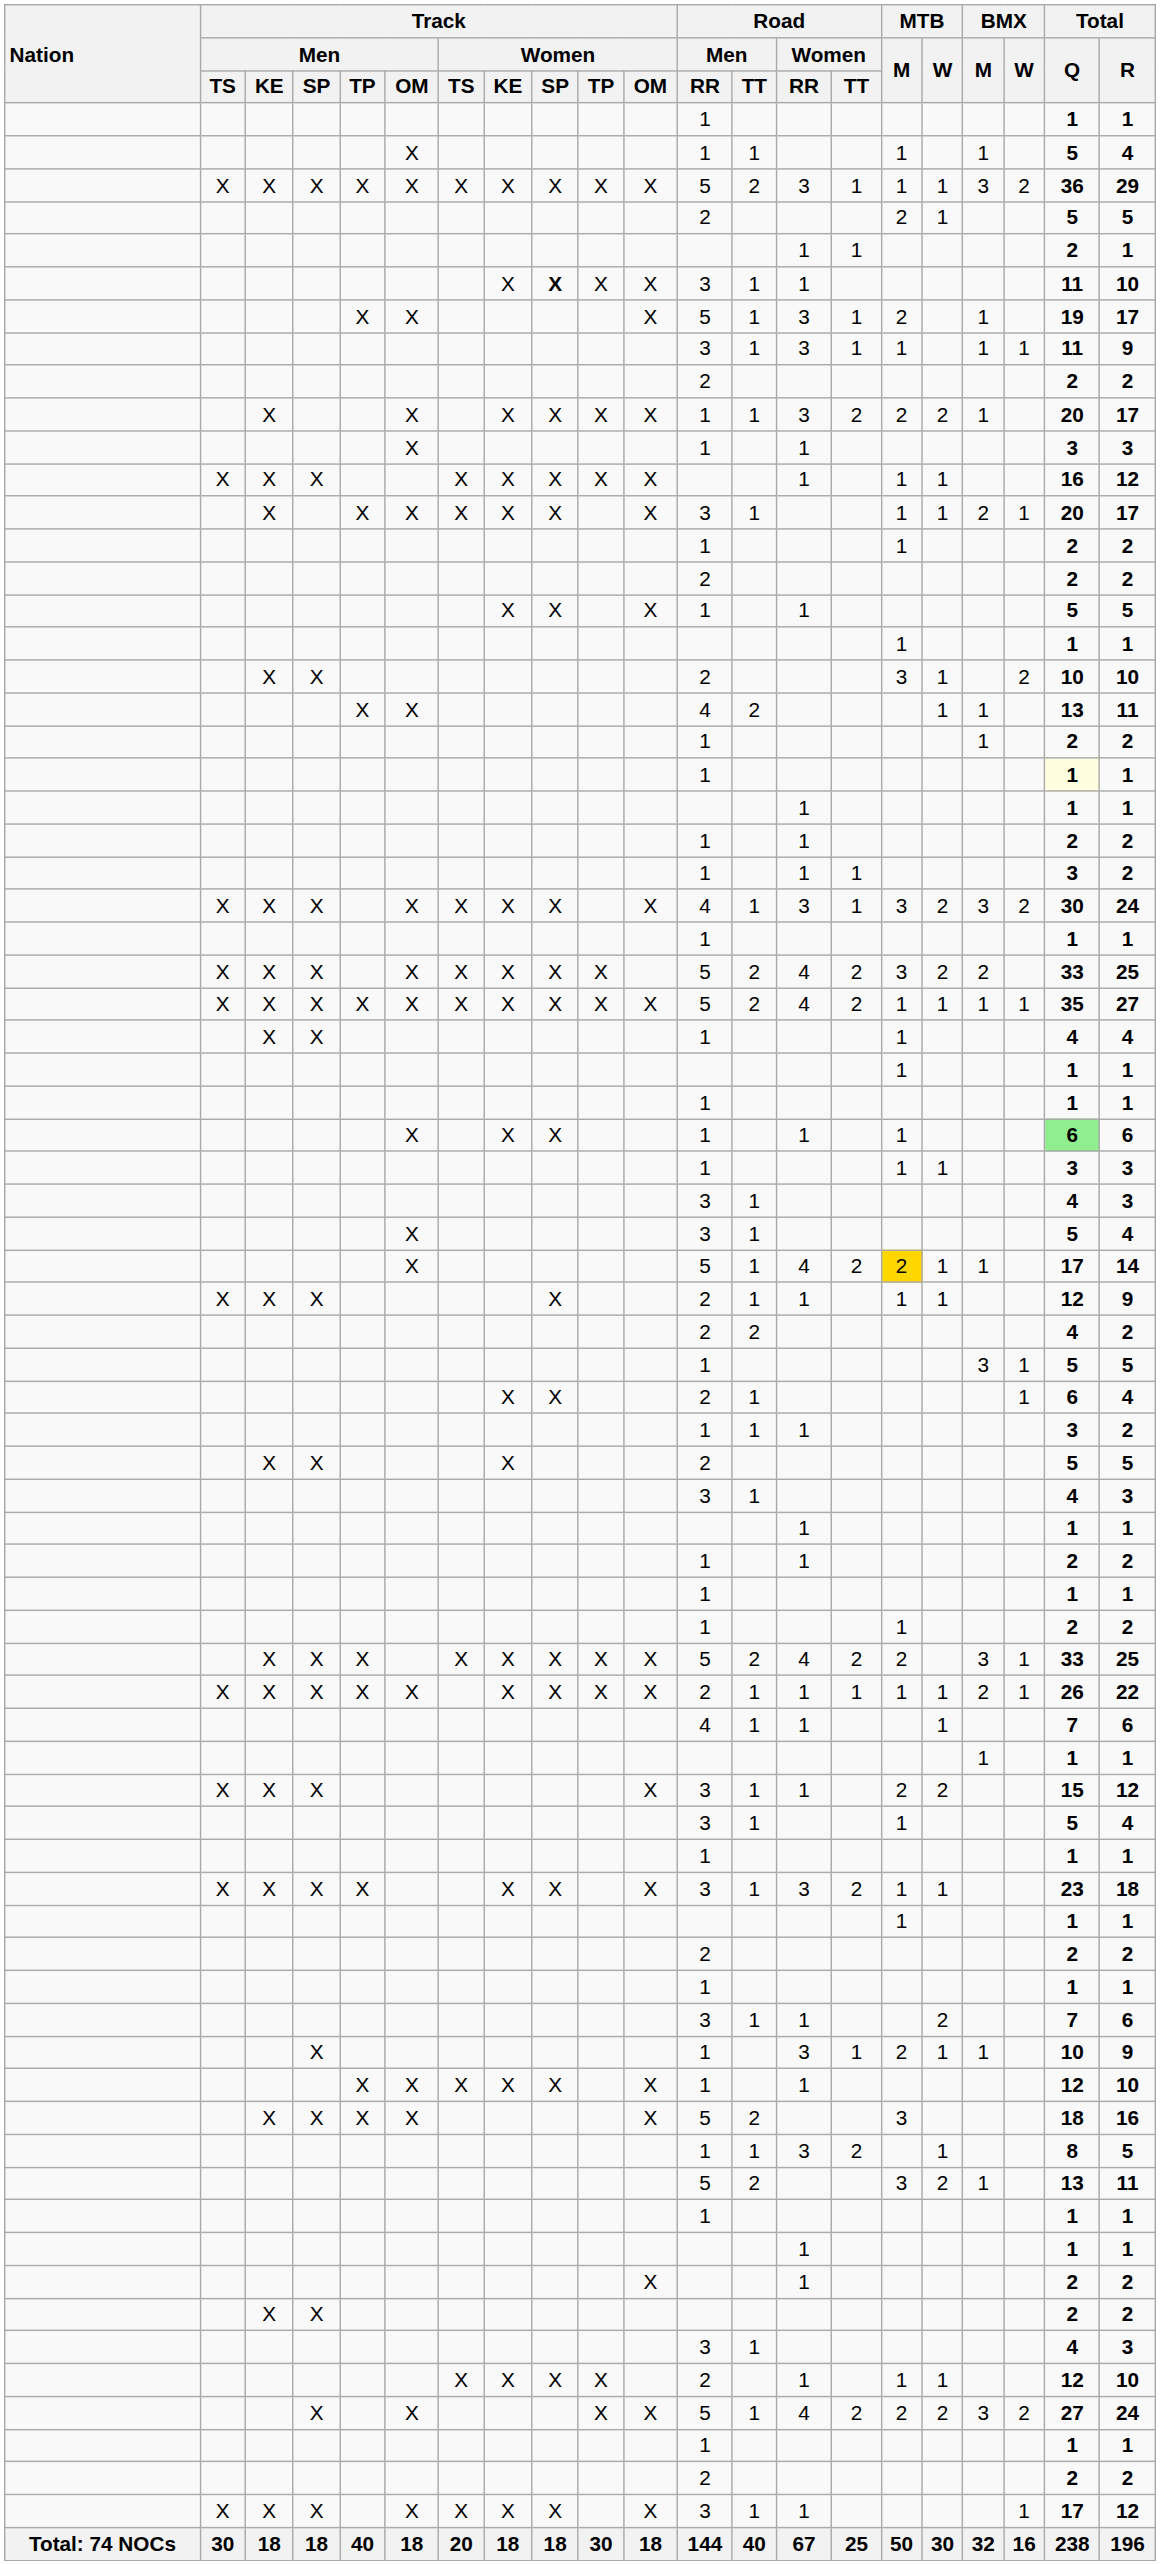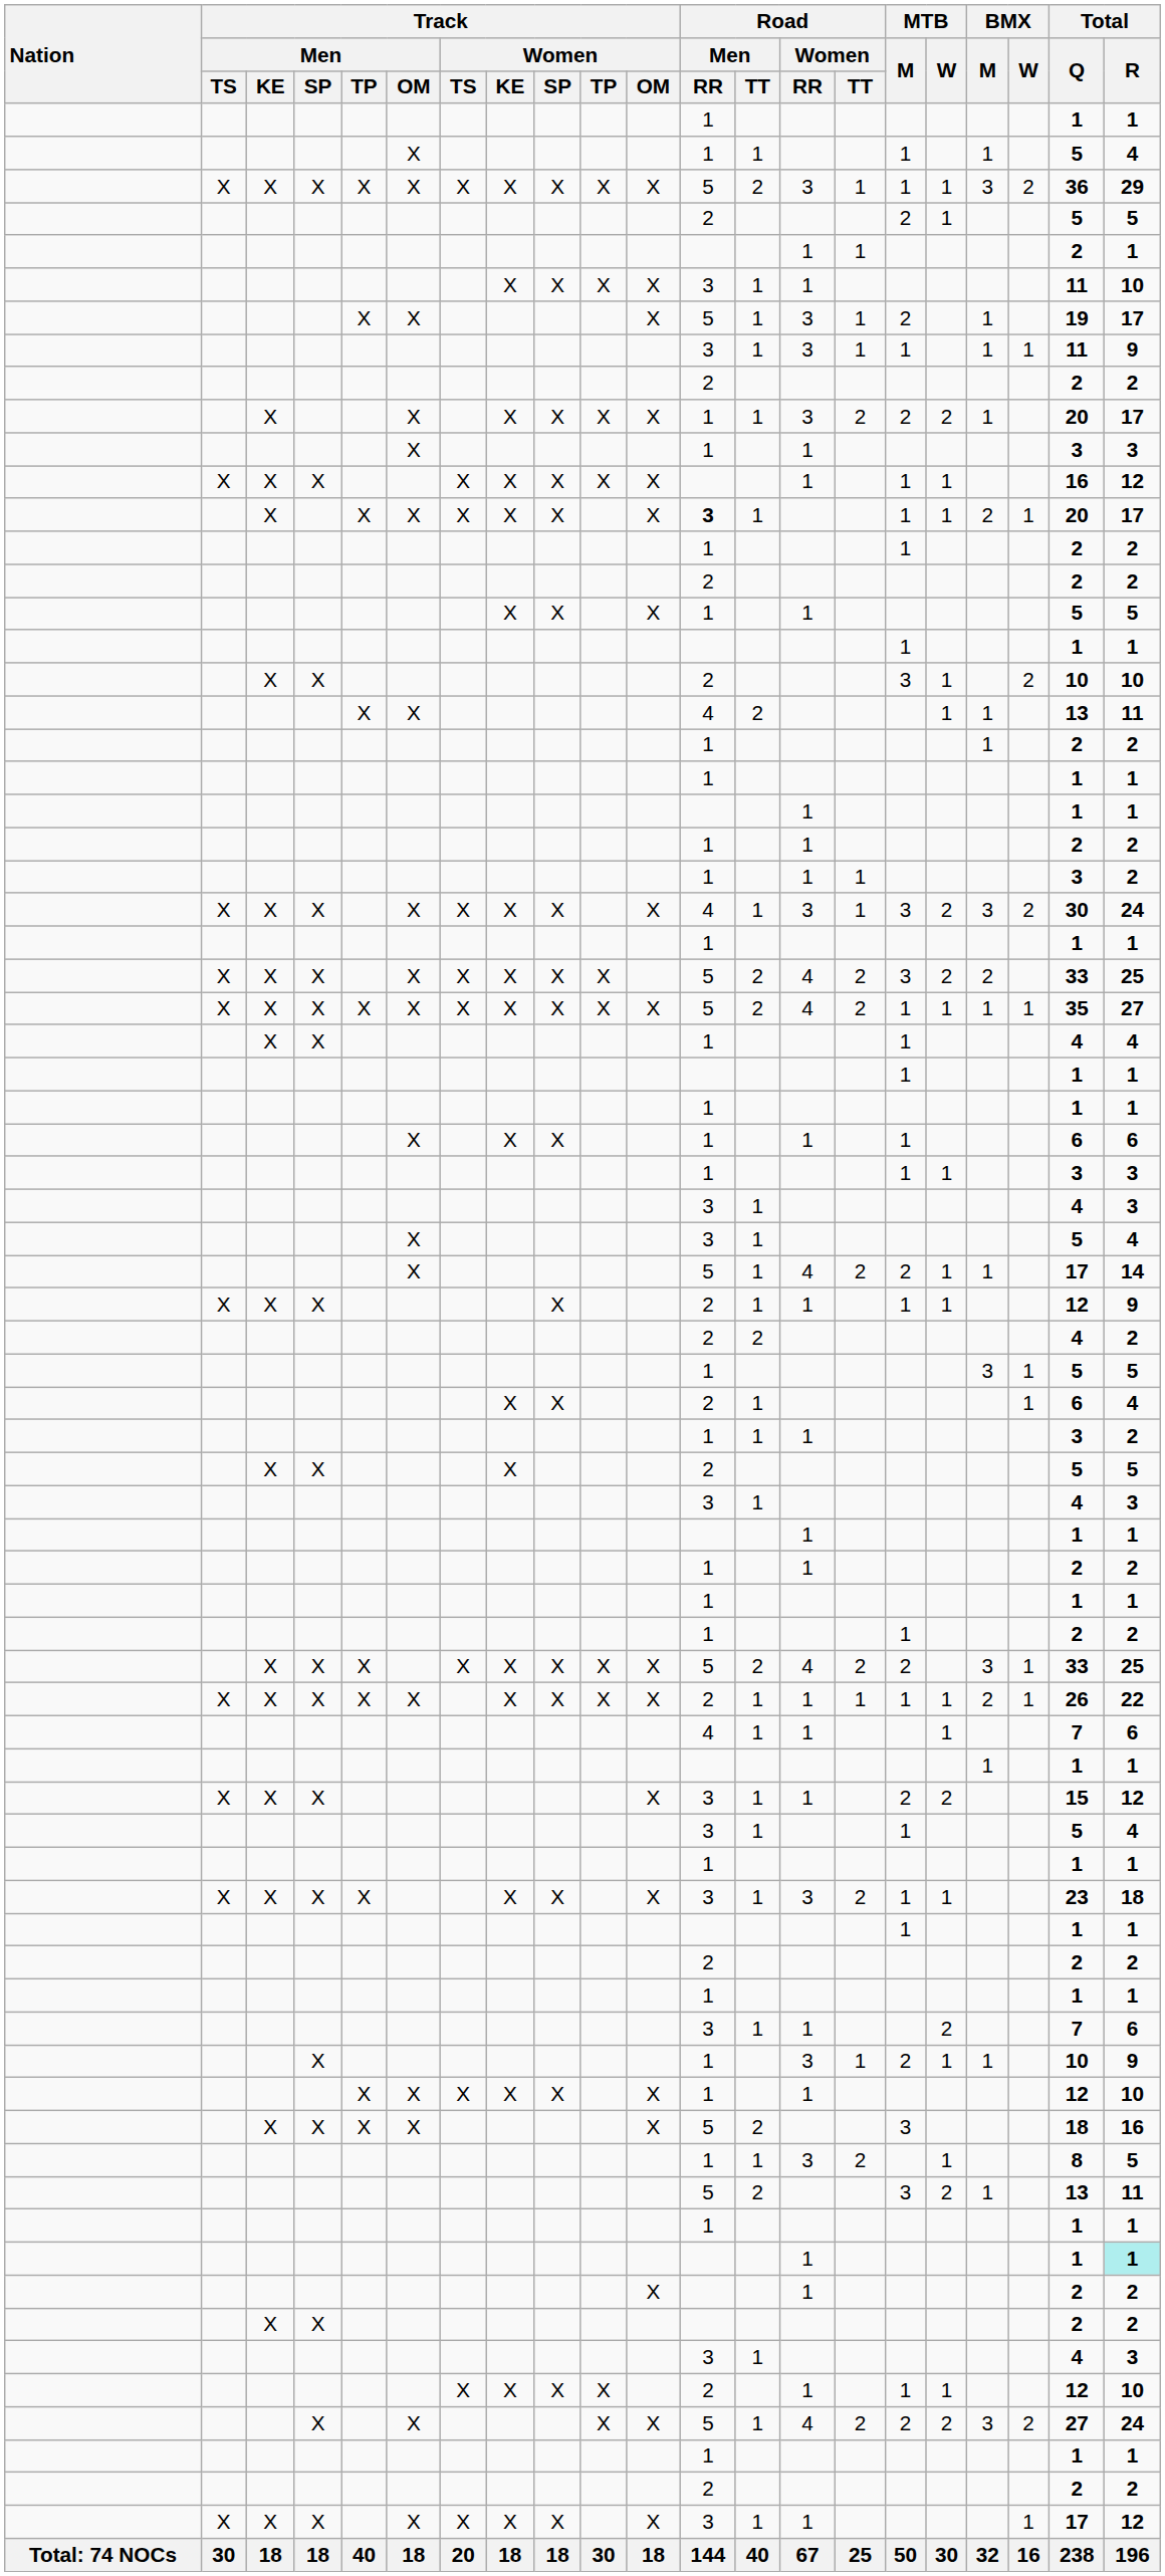row 9 | Track / Women / SP: bold -> normal
row 16 | Road / Men / RR: normal -> bold
row 24 | Total / Q: lightyellow background -> no background
row 35 | Total / Q: lightgreen background -> no background
row 39 | MTB / M: gold background -> no background
row 69 | Total / R: no background -> paleturquoise background
